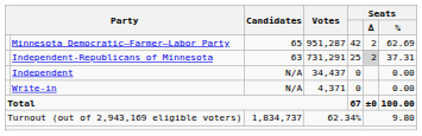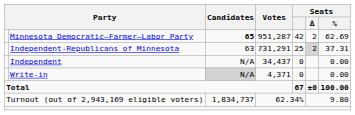Minnesota Democratic–Farmer–Labor Party | Candidates: normal -> bold
Write-in | Candidates: no background -> lightgrey background
